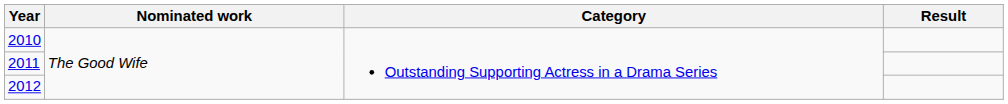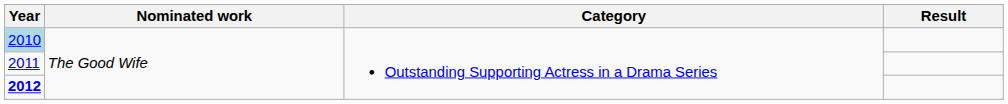2010 | Year: no background -> lightblue background
2012 | Year: normal -> bold
